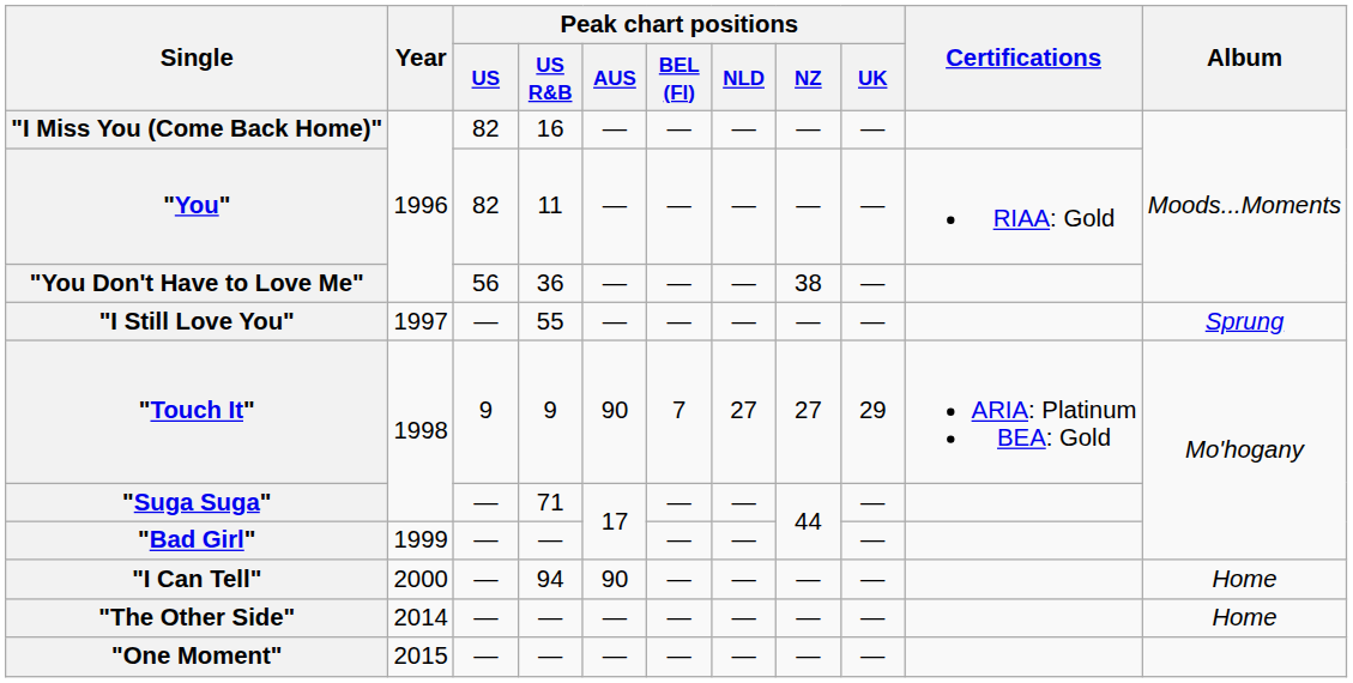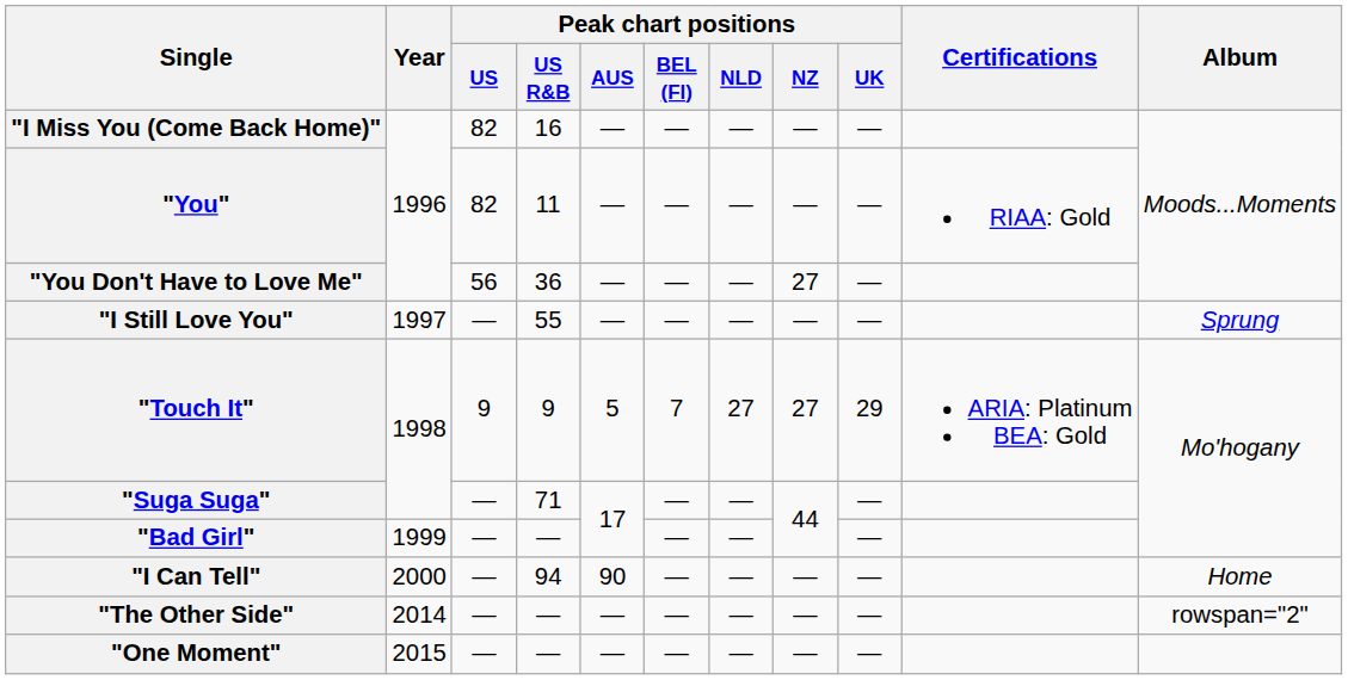"You Don't Have to Love Me" | Peak chart positions / NZ: 38 -> 27
"Touch It" | Peak chart positions / AUS: 90 -> 5
"The Other Side" | Album: Home -> rowspan="2"
